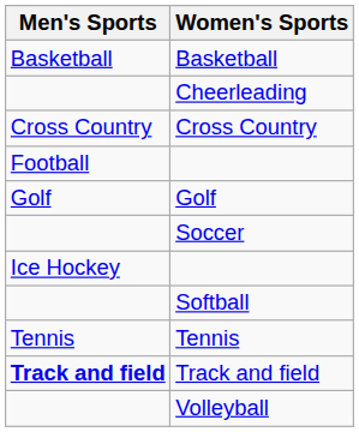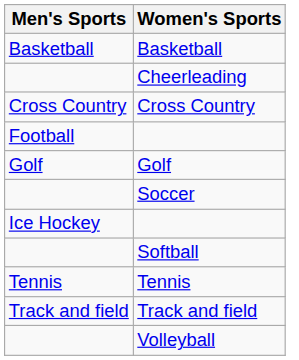row 11 | Men's Sports: bold -> normal
